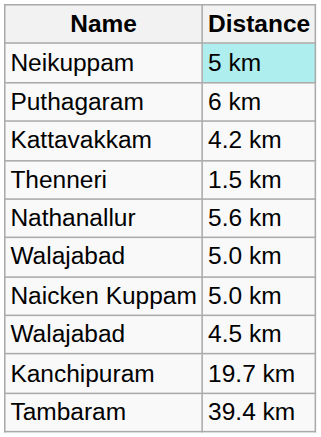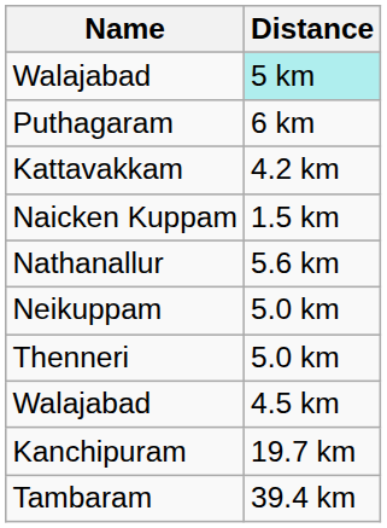row 2 | Name: Neikuppam -> Walajabad
row 5 | Name: Thenneri -> Naicken Kuppam
row 7 | Name: Walajabad -> Neikuppam
row 8 | Name: Naicken Kuppam -> Thenneri
